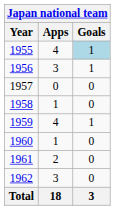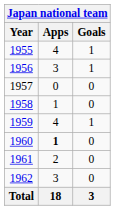1955 | Goals: lightblue background -> no background
1960 | Apps: normal -> bold
